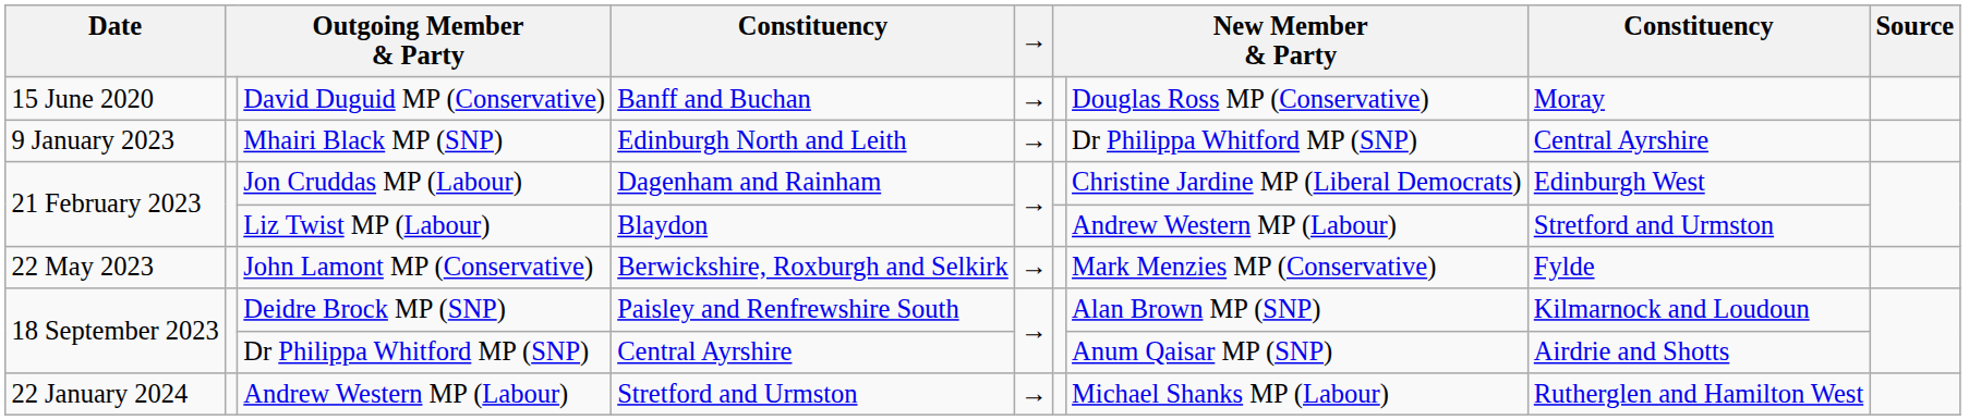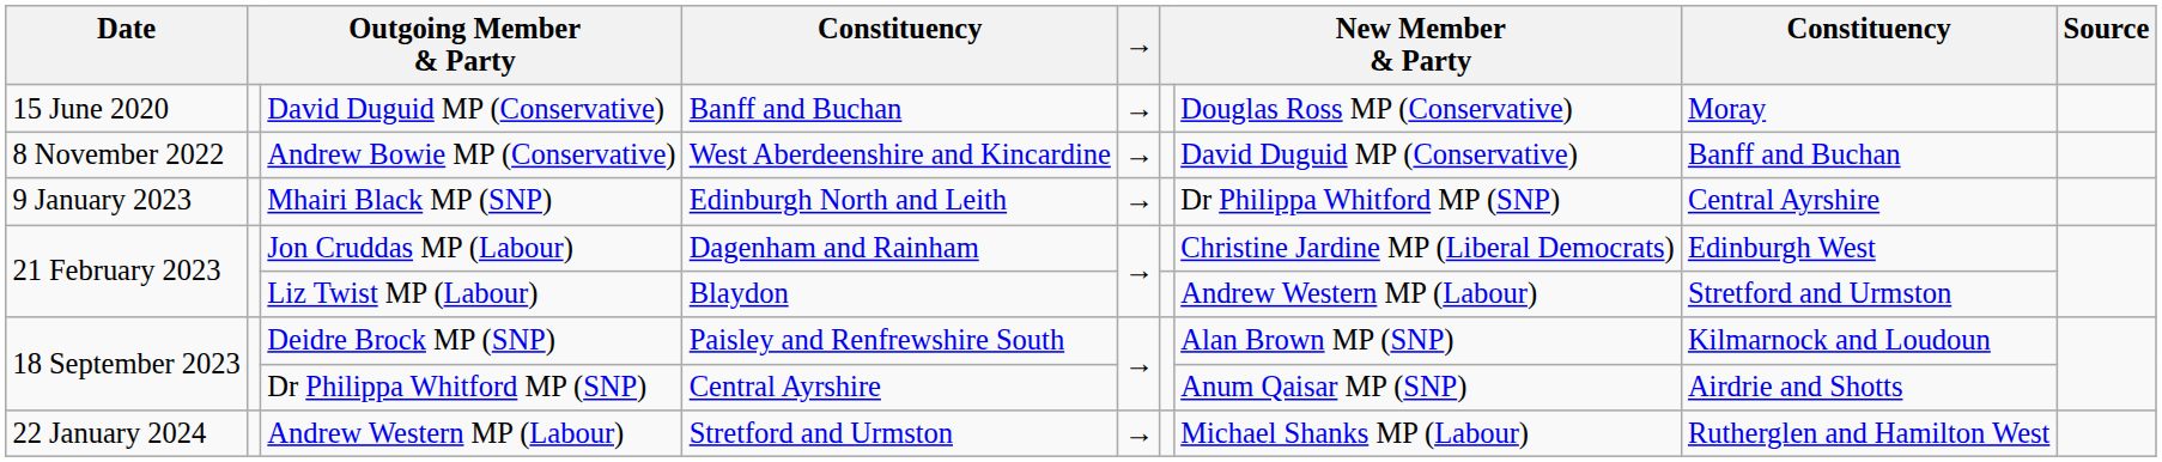+ row: 8 November 2022 | Andrew Bowie MP (Conservative) | West Aberdeenshire and Kincardine | → | David Duguid MP (Conservative) | Banff and Buchan
- row: 22 May 2023 | John Lamont MP (Conservative) | Berwickshire, Roxburgh and Selkirk | → | Mark Menzies MP (Conservative) | Fylde
